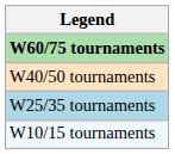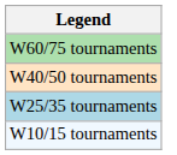row 2 | column 1: bold -> normal
